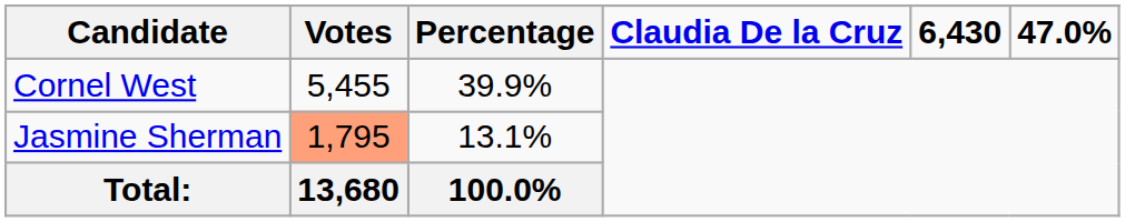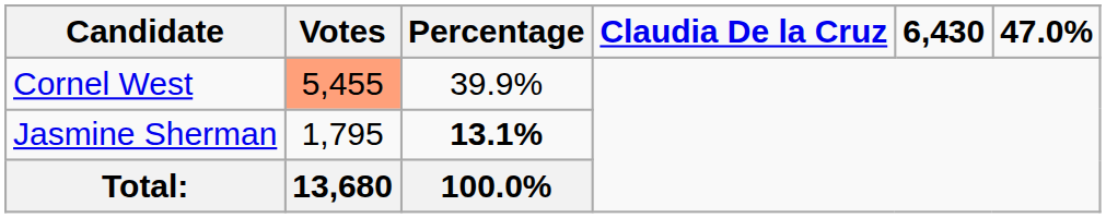Cornel West | Votes: no background -> lightsalmon background
Jasmine Sherman | Votes: lightsalmon background -> no background
Jasmine Sherman | Percentage: normal -> bold
